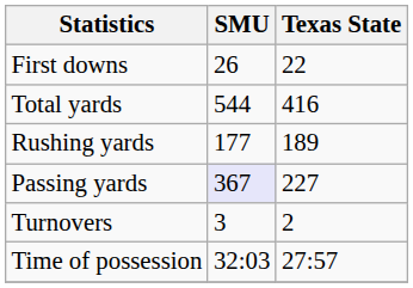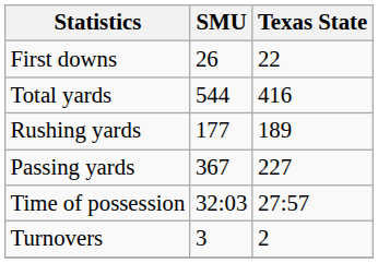Passing yards | SMU: lavender background -> no background
rows swapped: Turnovers <-> Time of possession
